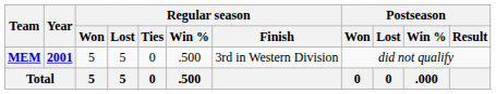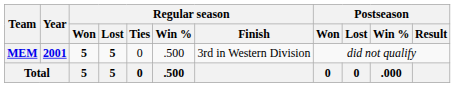MEM | Regular season / Won: normal -> bold
MEM | Regular season / Lost: normal -> bold
